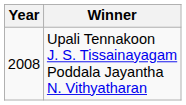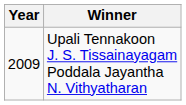row 2 | Year: 2008 -> 2009
